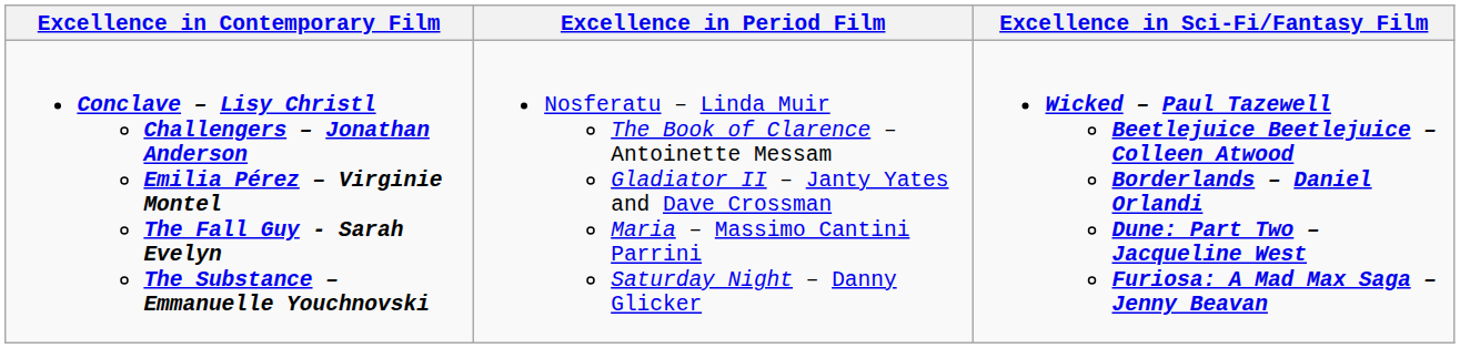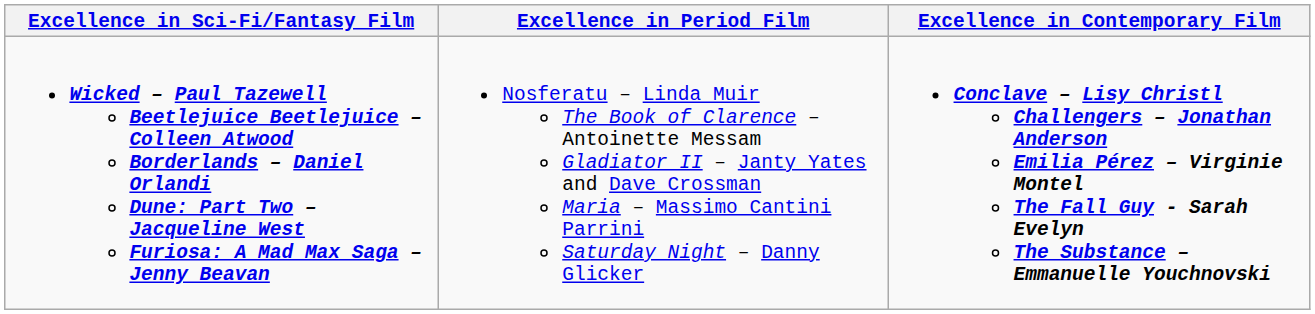columns swapped: Excellence in Contemporary Film <-> Excellence in Sci-Fi/Fantasy Film
